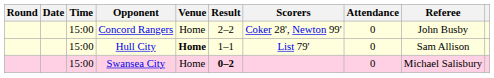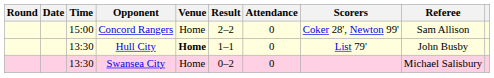columns swapped: Scorers <-> Attendance
Concord Rangers | Referee: John Busby -> Sam Allison
Hull City | Time: 15:00 -> 13:30
Hull City | Referee: Sam Allison -> John Busby
Swansea City | Time: 15:00 -> 13:30
Swansea City | Result: bold -> normal
